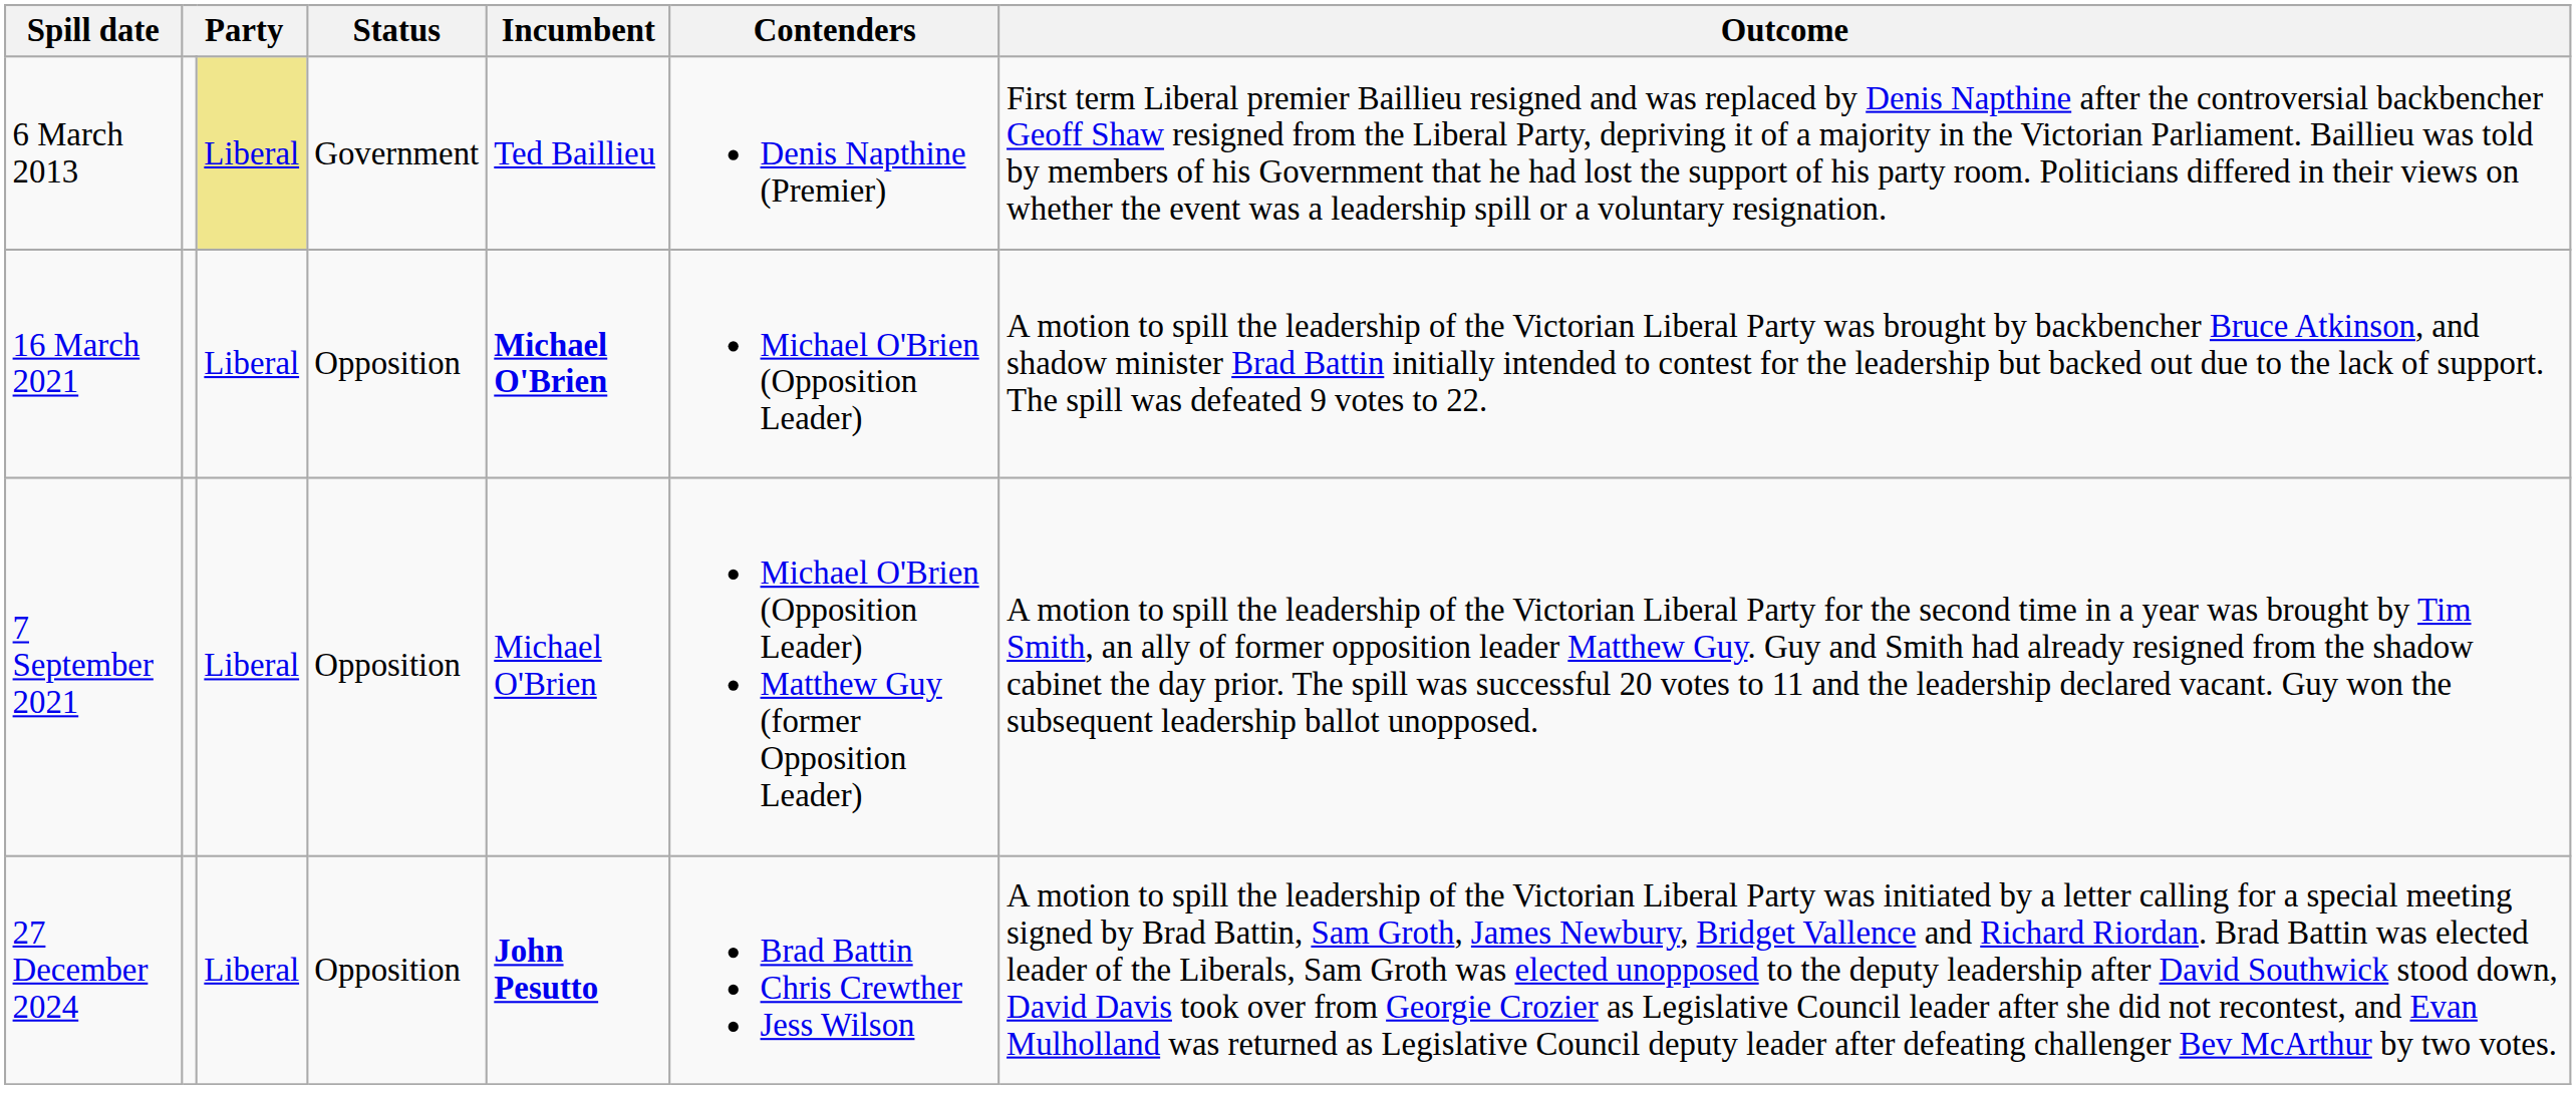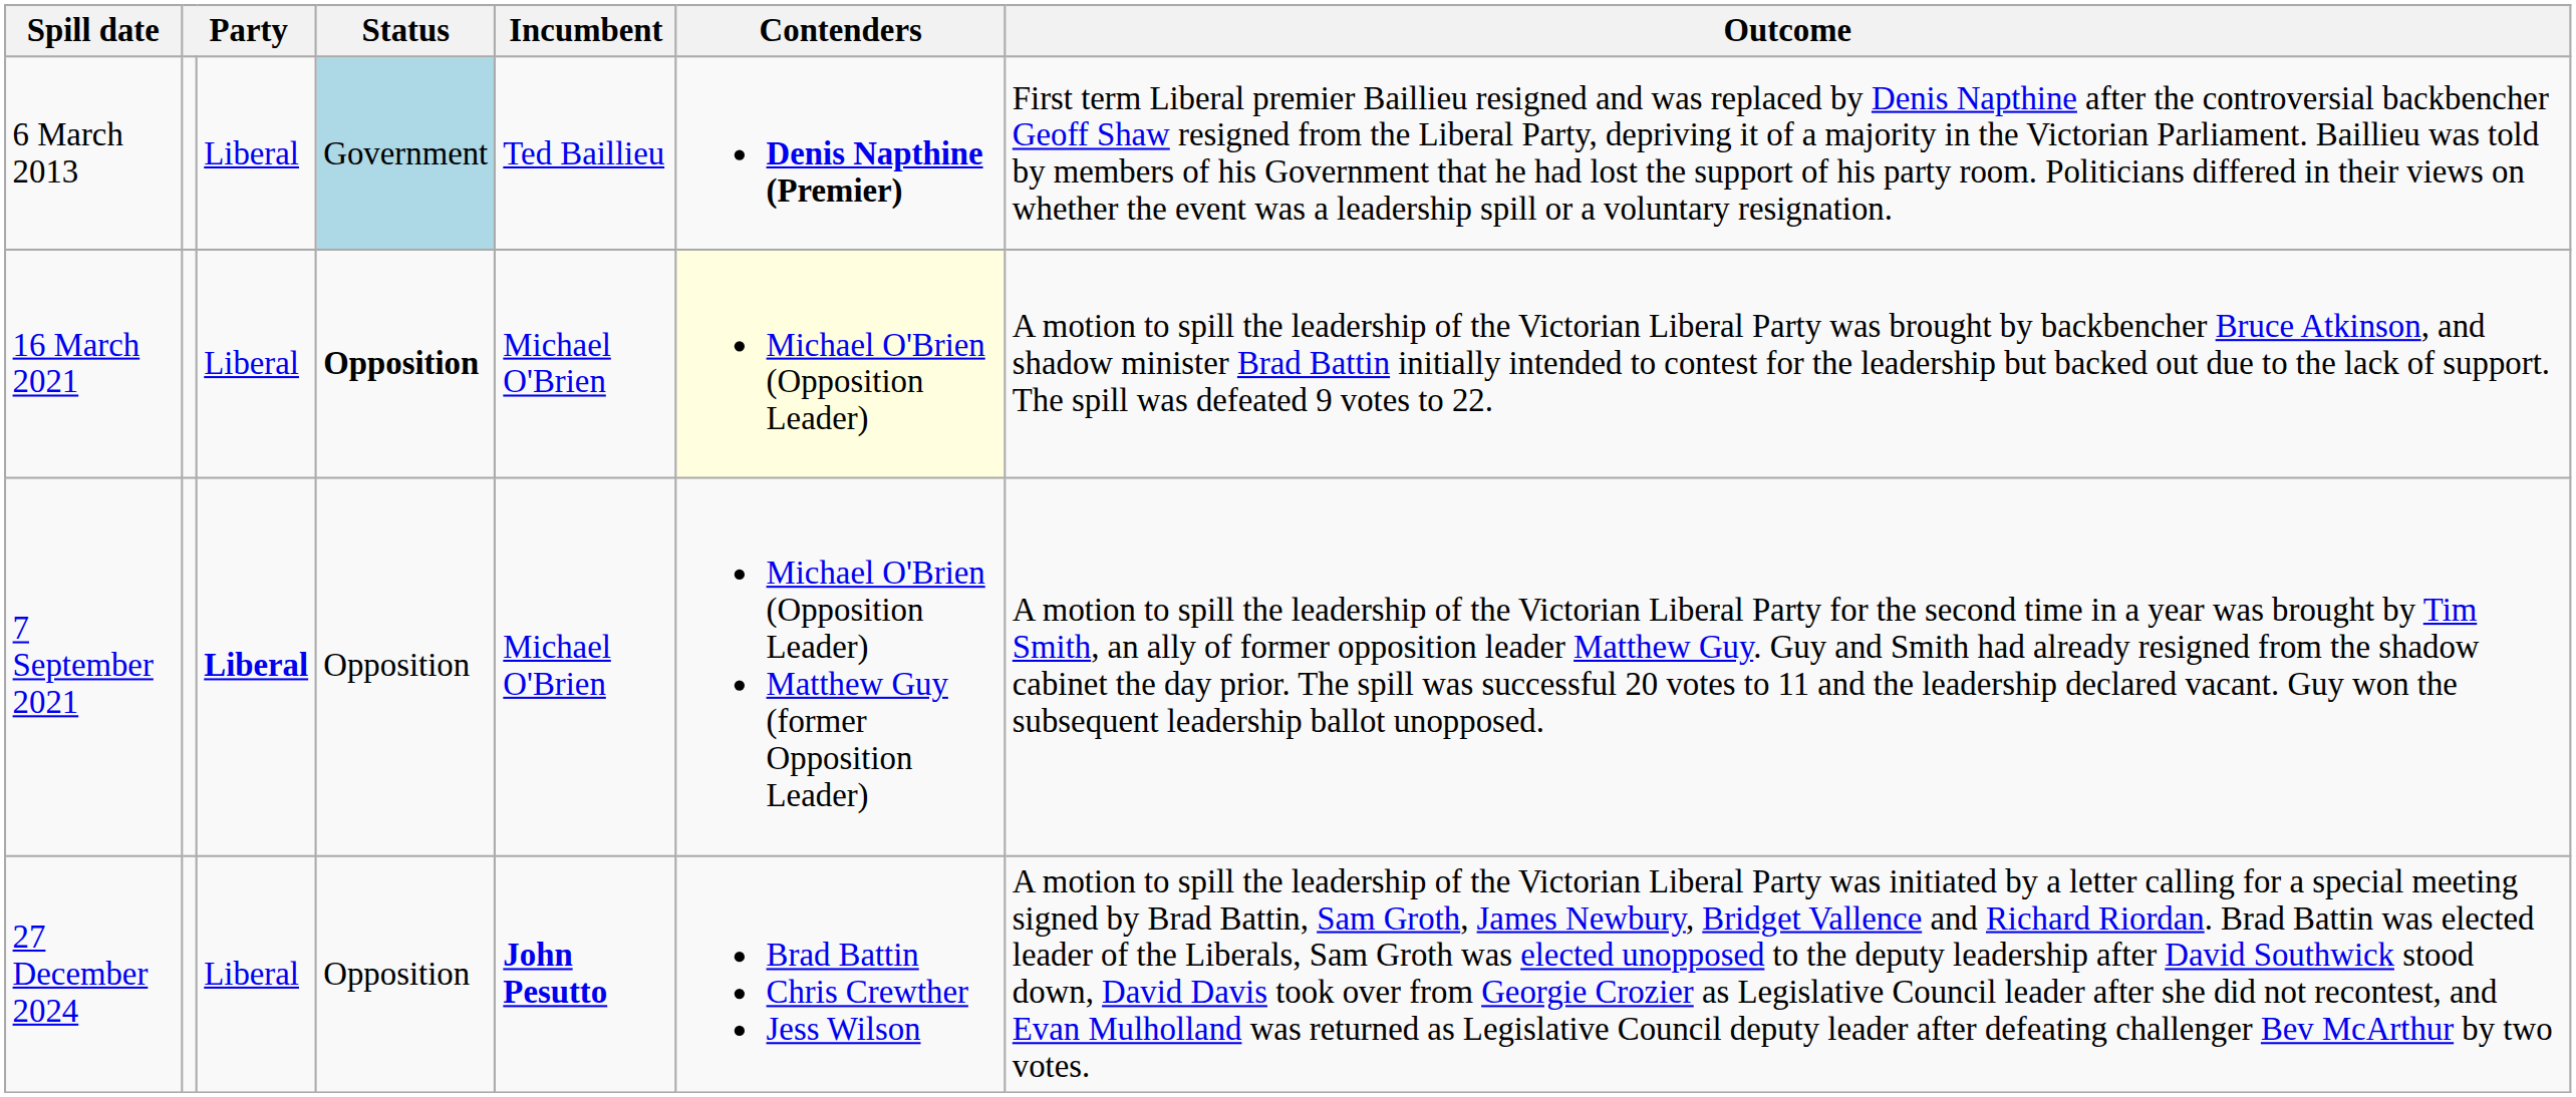6 March 2013 | column 3: khaki background -> no background
6 March 2013 | Status: no background -> lightblue background
6 March 2013 | Contenders: normal -> bold
16 March 2021 | Status: normal -> bold
16 March 2021 | Incumbent: bold -> normal
16 March 2021 | Contenders: no background -> lightyellow background
7 September 2021 | column 3: normal -> bold
